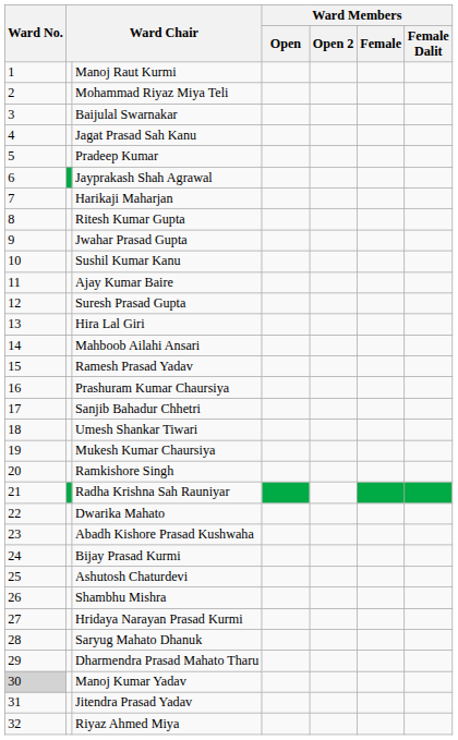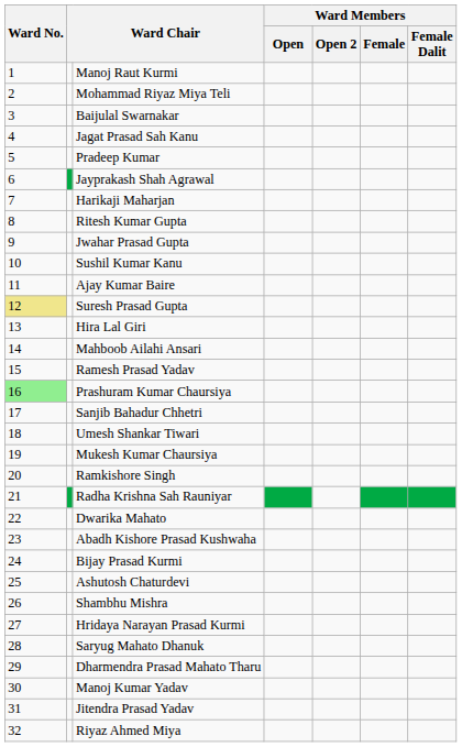Suresh Prasad Gupta | Ward No.: no background -> khaki background
Prashuram Kumar Chaursiya | Ward No.: no background -> lightgreen background
Manoj Kumar Yadav | Ward No.: lightgrey background -> no background
